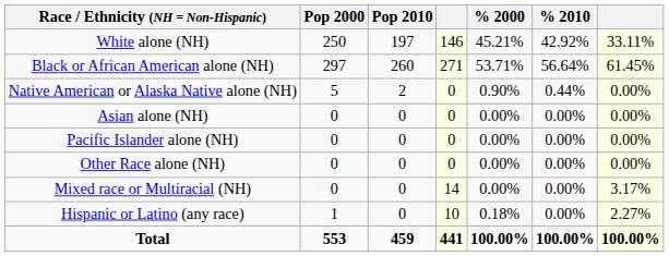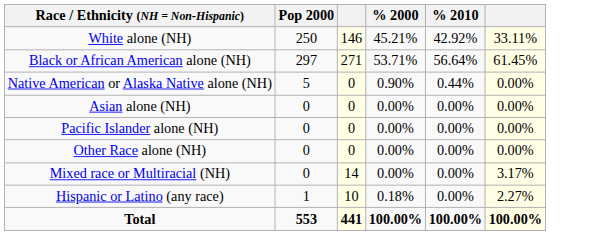- column: Pop 2010 | 197 | 260 | 2 | 0 | 0 | 0 | 0 | 0 | 459
